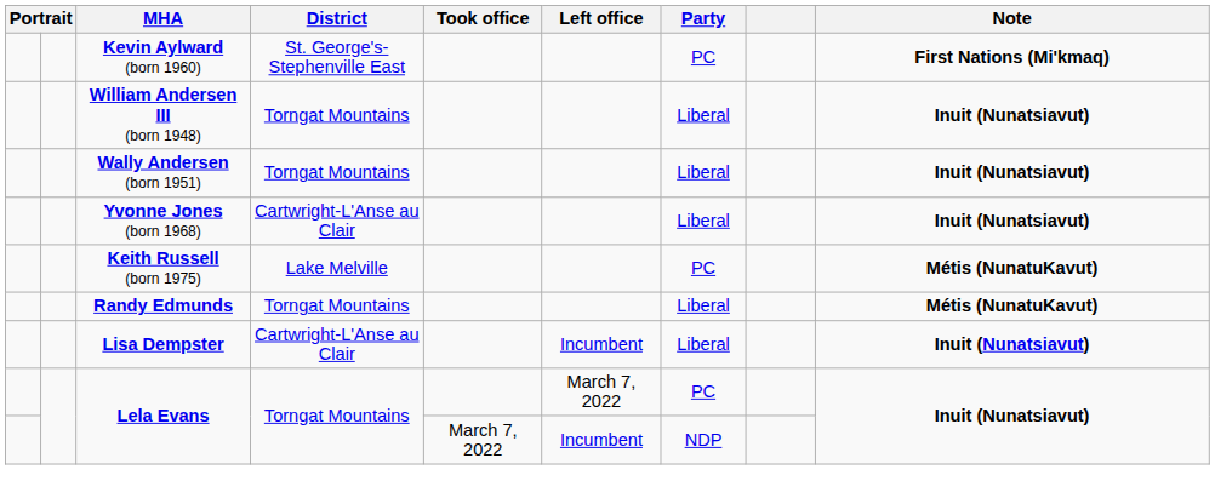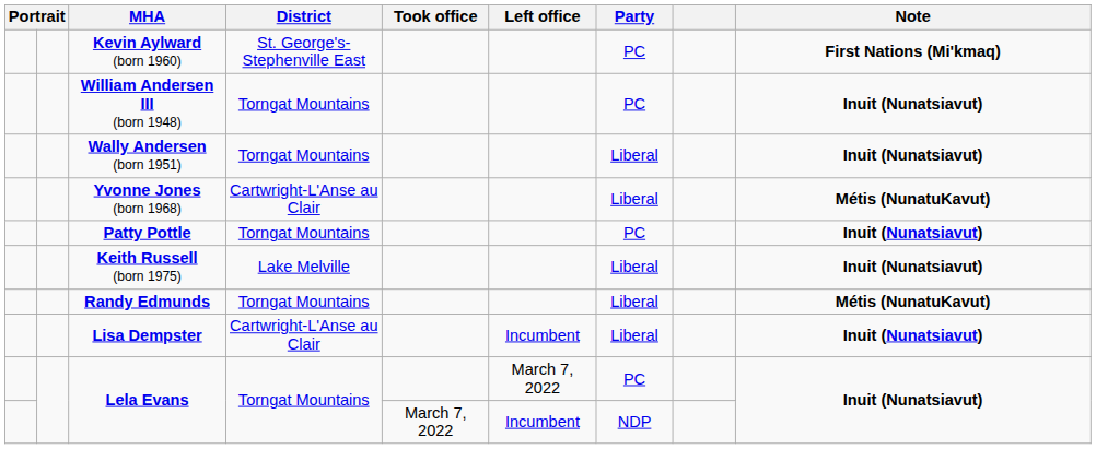William Andersen III (born 1948) | Party: Liberal -> PC
Yvonne Jones (born 1968) | Note: Inuit (Nunatsiavut) -> Métis (NunatuKavut)
+ row: Patty Pottle | Torngat Mountains | PC | Inuit (Nunatsiavut)
Keith Russell (born 1975) | Party: PC -> Liberal
Keith Russell (born 1975) | Note: Métis (NunatuKavut) -> Inuit (Nunatsiavut)
